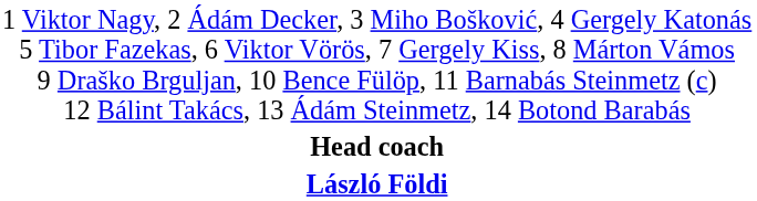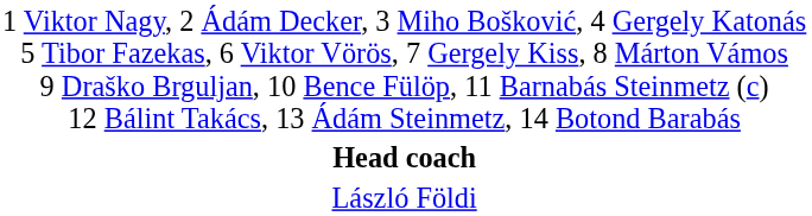row 3 | column 1: bold -> normal
